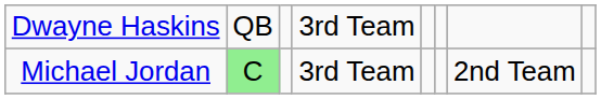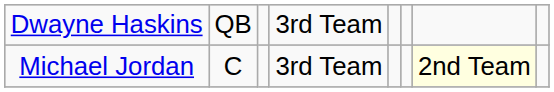Michael Jordan | column 2: lightgreen background -> no background
Michael Jordan | column 7: no background -> lightyellow background
